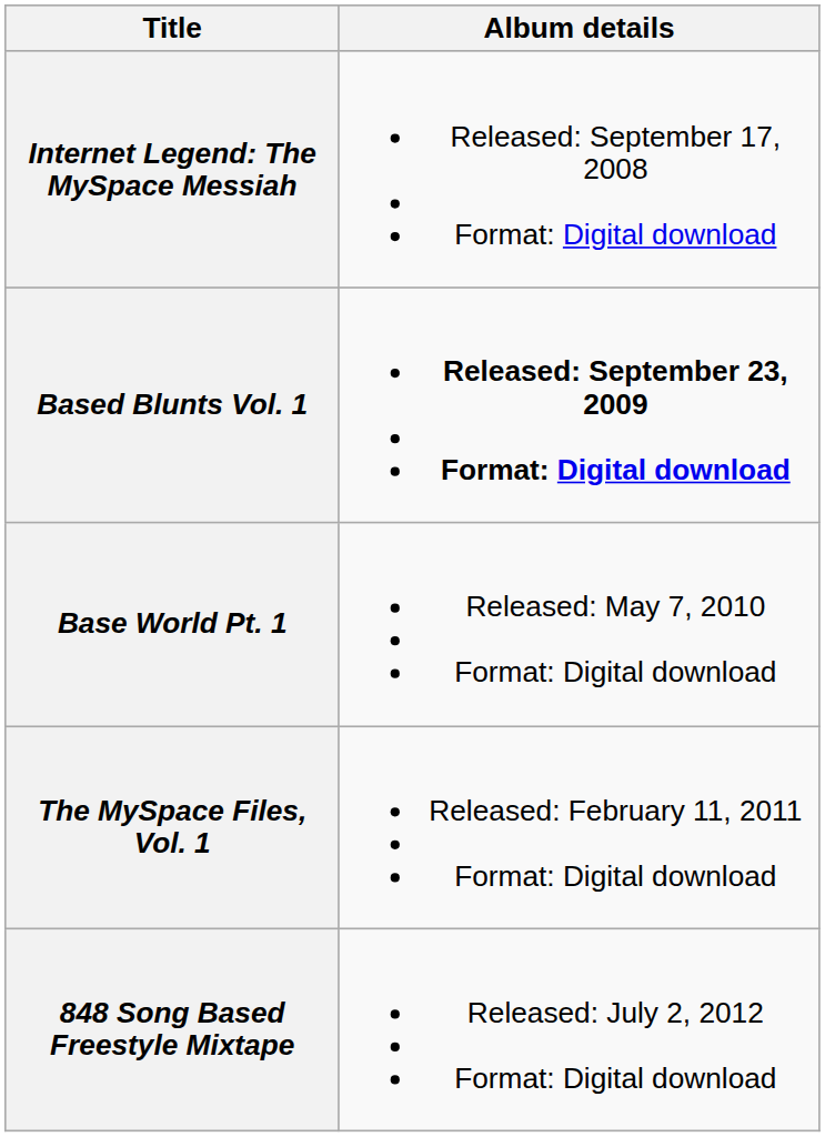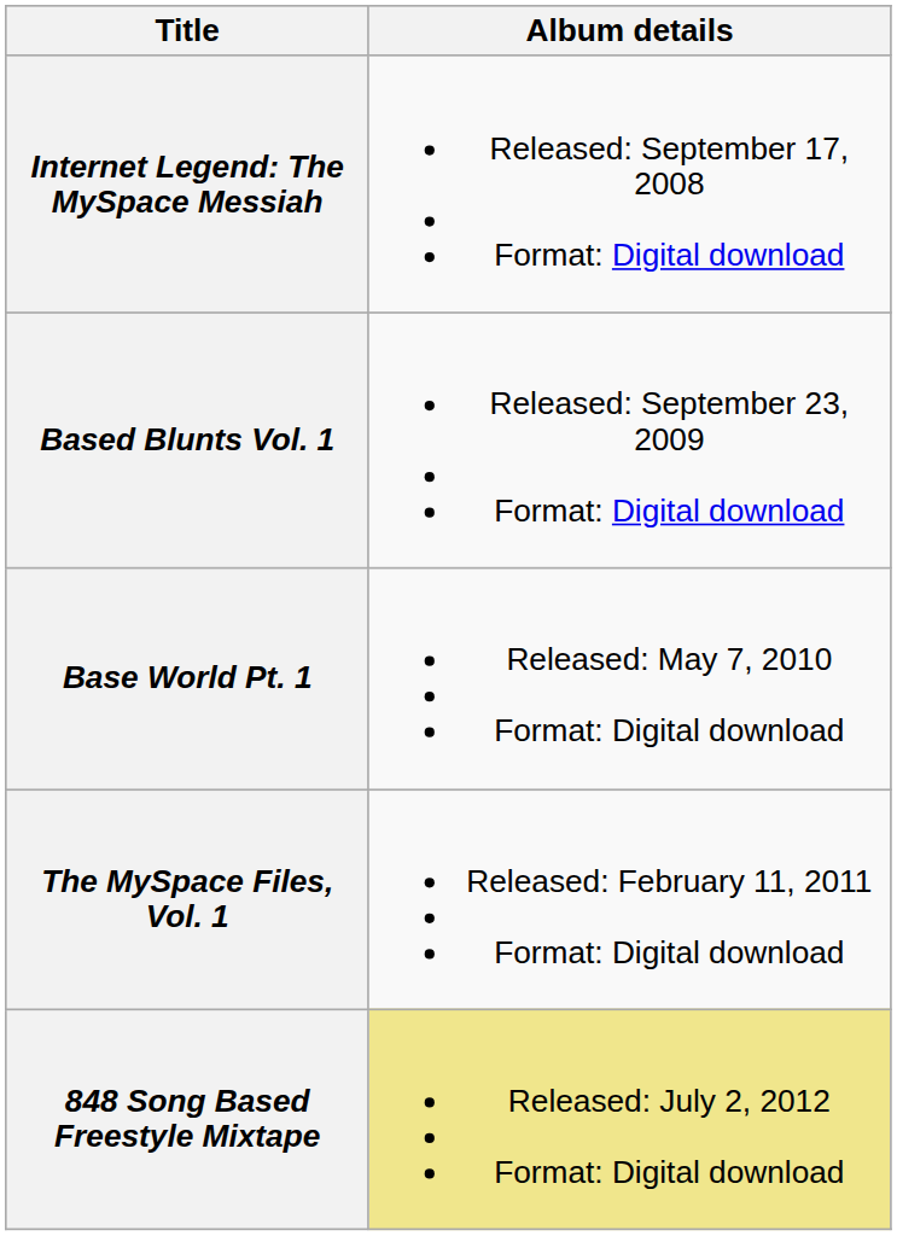Based Blunts Vol. 1 | Album details: bold -> normal
848 Song Based Freestyle Mixtape | Album details: no background -> khaki background
